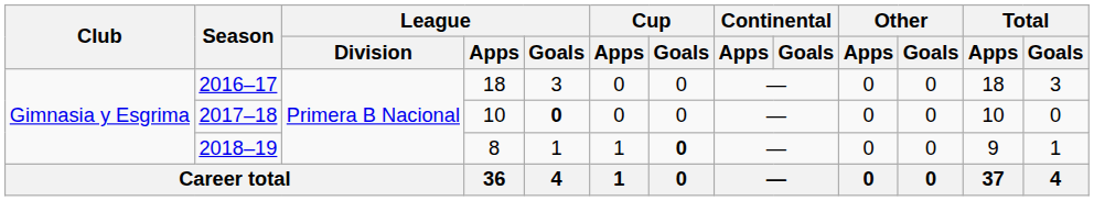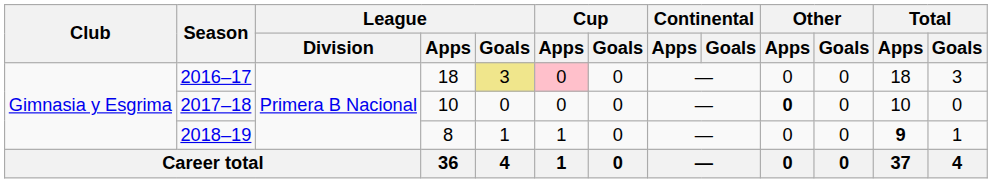2016–17 | League / Goals: no background -> khaki background
2016–17 | Cup / Apps: no background -> pink background
2017–18 | League / Goals: bold -> normal
2017–18 | Other / Apps: normal -> bold
2018–19 | Cup / Goals: bold -> normal
2018–19 | Total / Apps: normal -> bold
